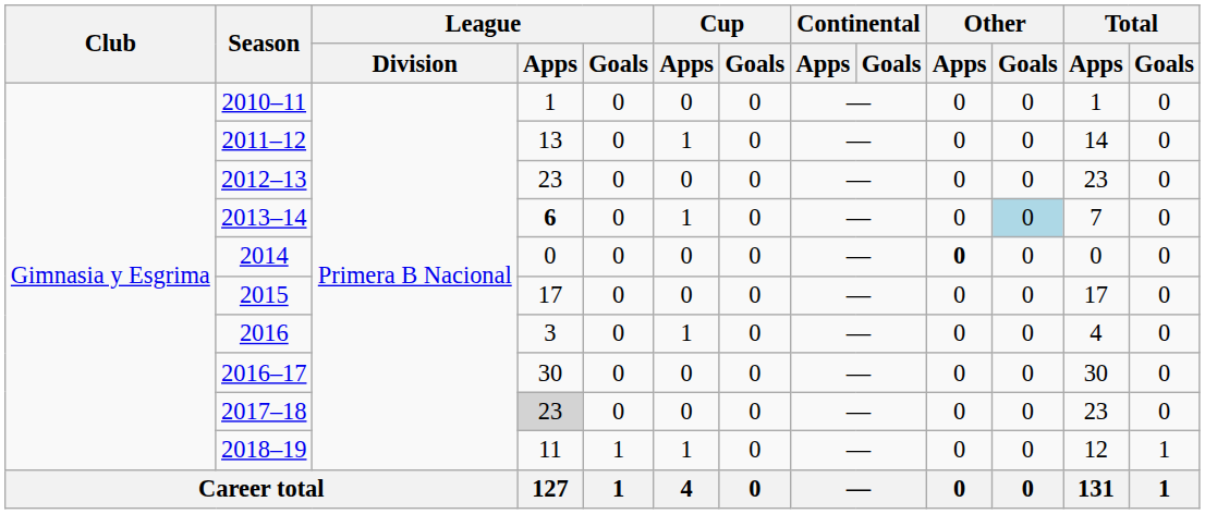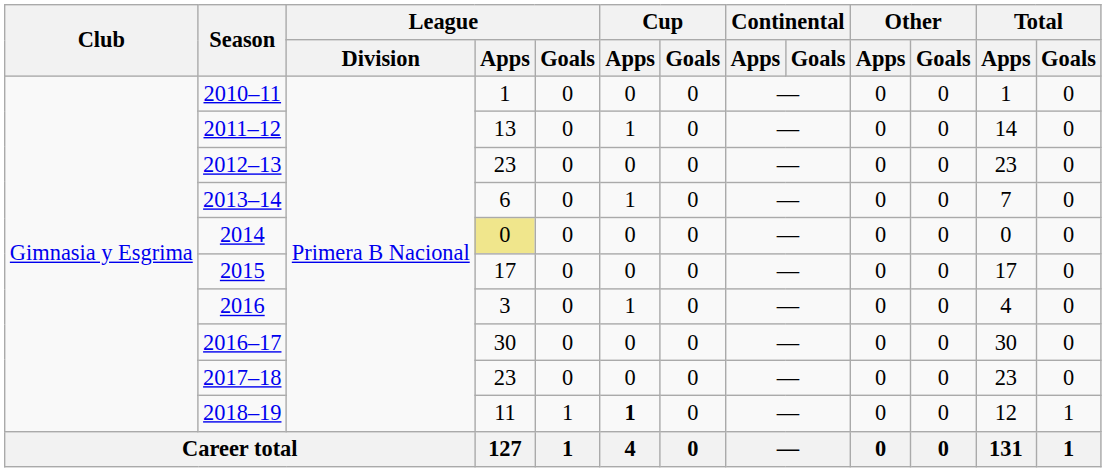2013–14 | League / Apps: bold -> normal
2013–14 | Other / Goals: lightblue background -> no background
2014 | League / Apps: no background -> khaki background
2014 | Other / Apps: bold -> normal
2017–18 | League / Apps: lightgrey background -> no background
2018–19 | Cup / Apps: normal -> bold
